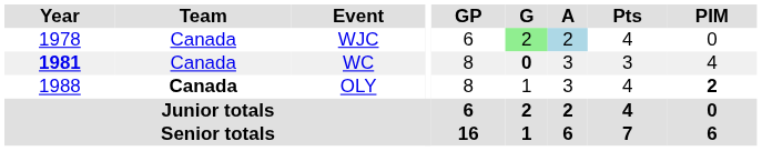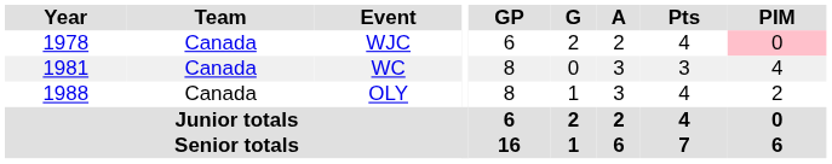WJC | G: lightgreen background -> no background
WJC | A: lightblue background -> no background
WJC | PIM: no background -> pink background
WC | Year: bold -> normal
WC | G: bold -> normal
OLY | Team: bold -> normal
OLY | PIM: bold -> normal
